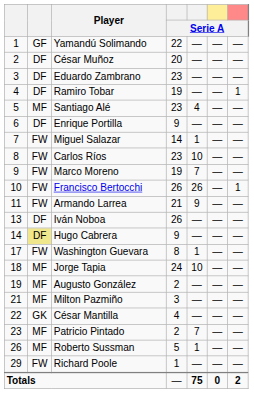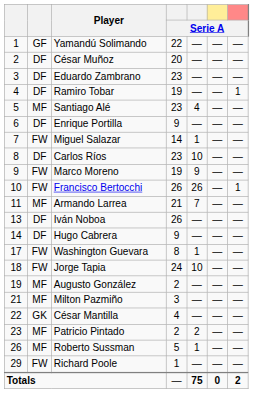Carlos Ríos | column 2: FW -> DF
Marco Moreno | column 5: 7 -> 9
Armando Larrea | column 2: FW -> MF
Armando Larrea | column 5: 9 -> 7
Hugo Cabrera | column 2: khaki background -> no background
Jorge Tapia | column 2: MF -> FW
Patricio Pintado | column 5: 7 -> 2
